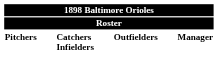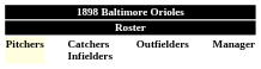Pitchers | column 1: no background -> lightyellow background
